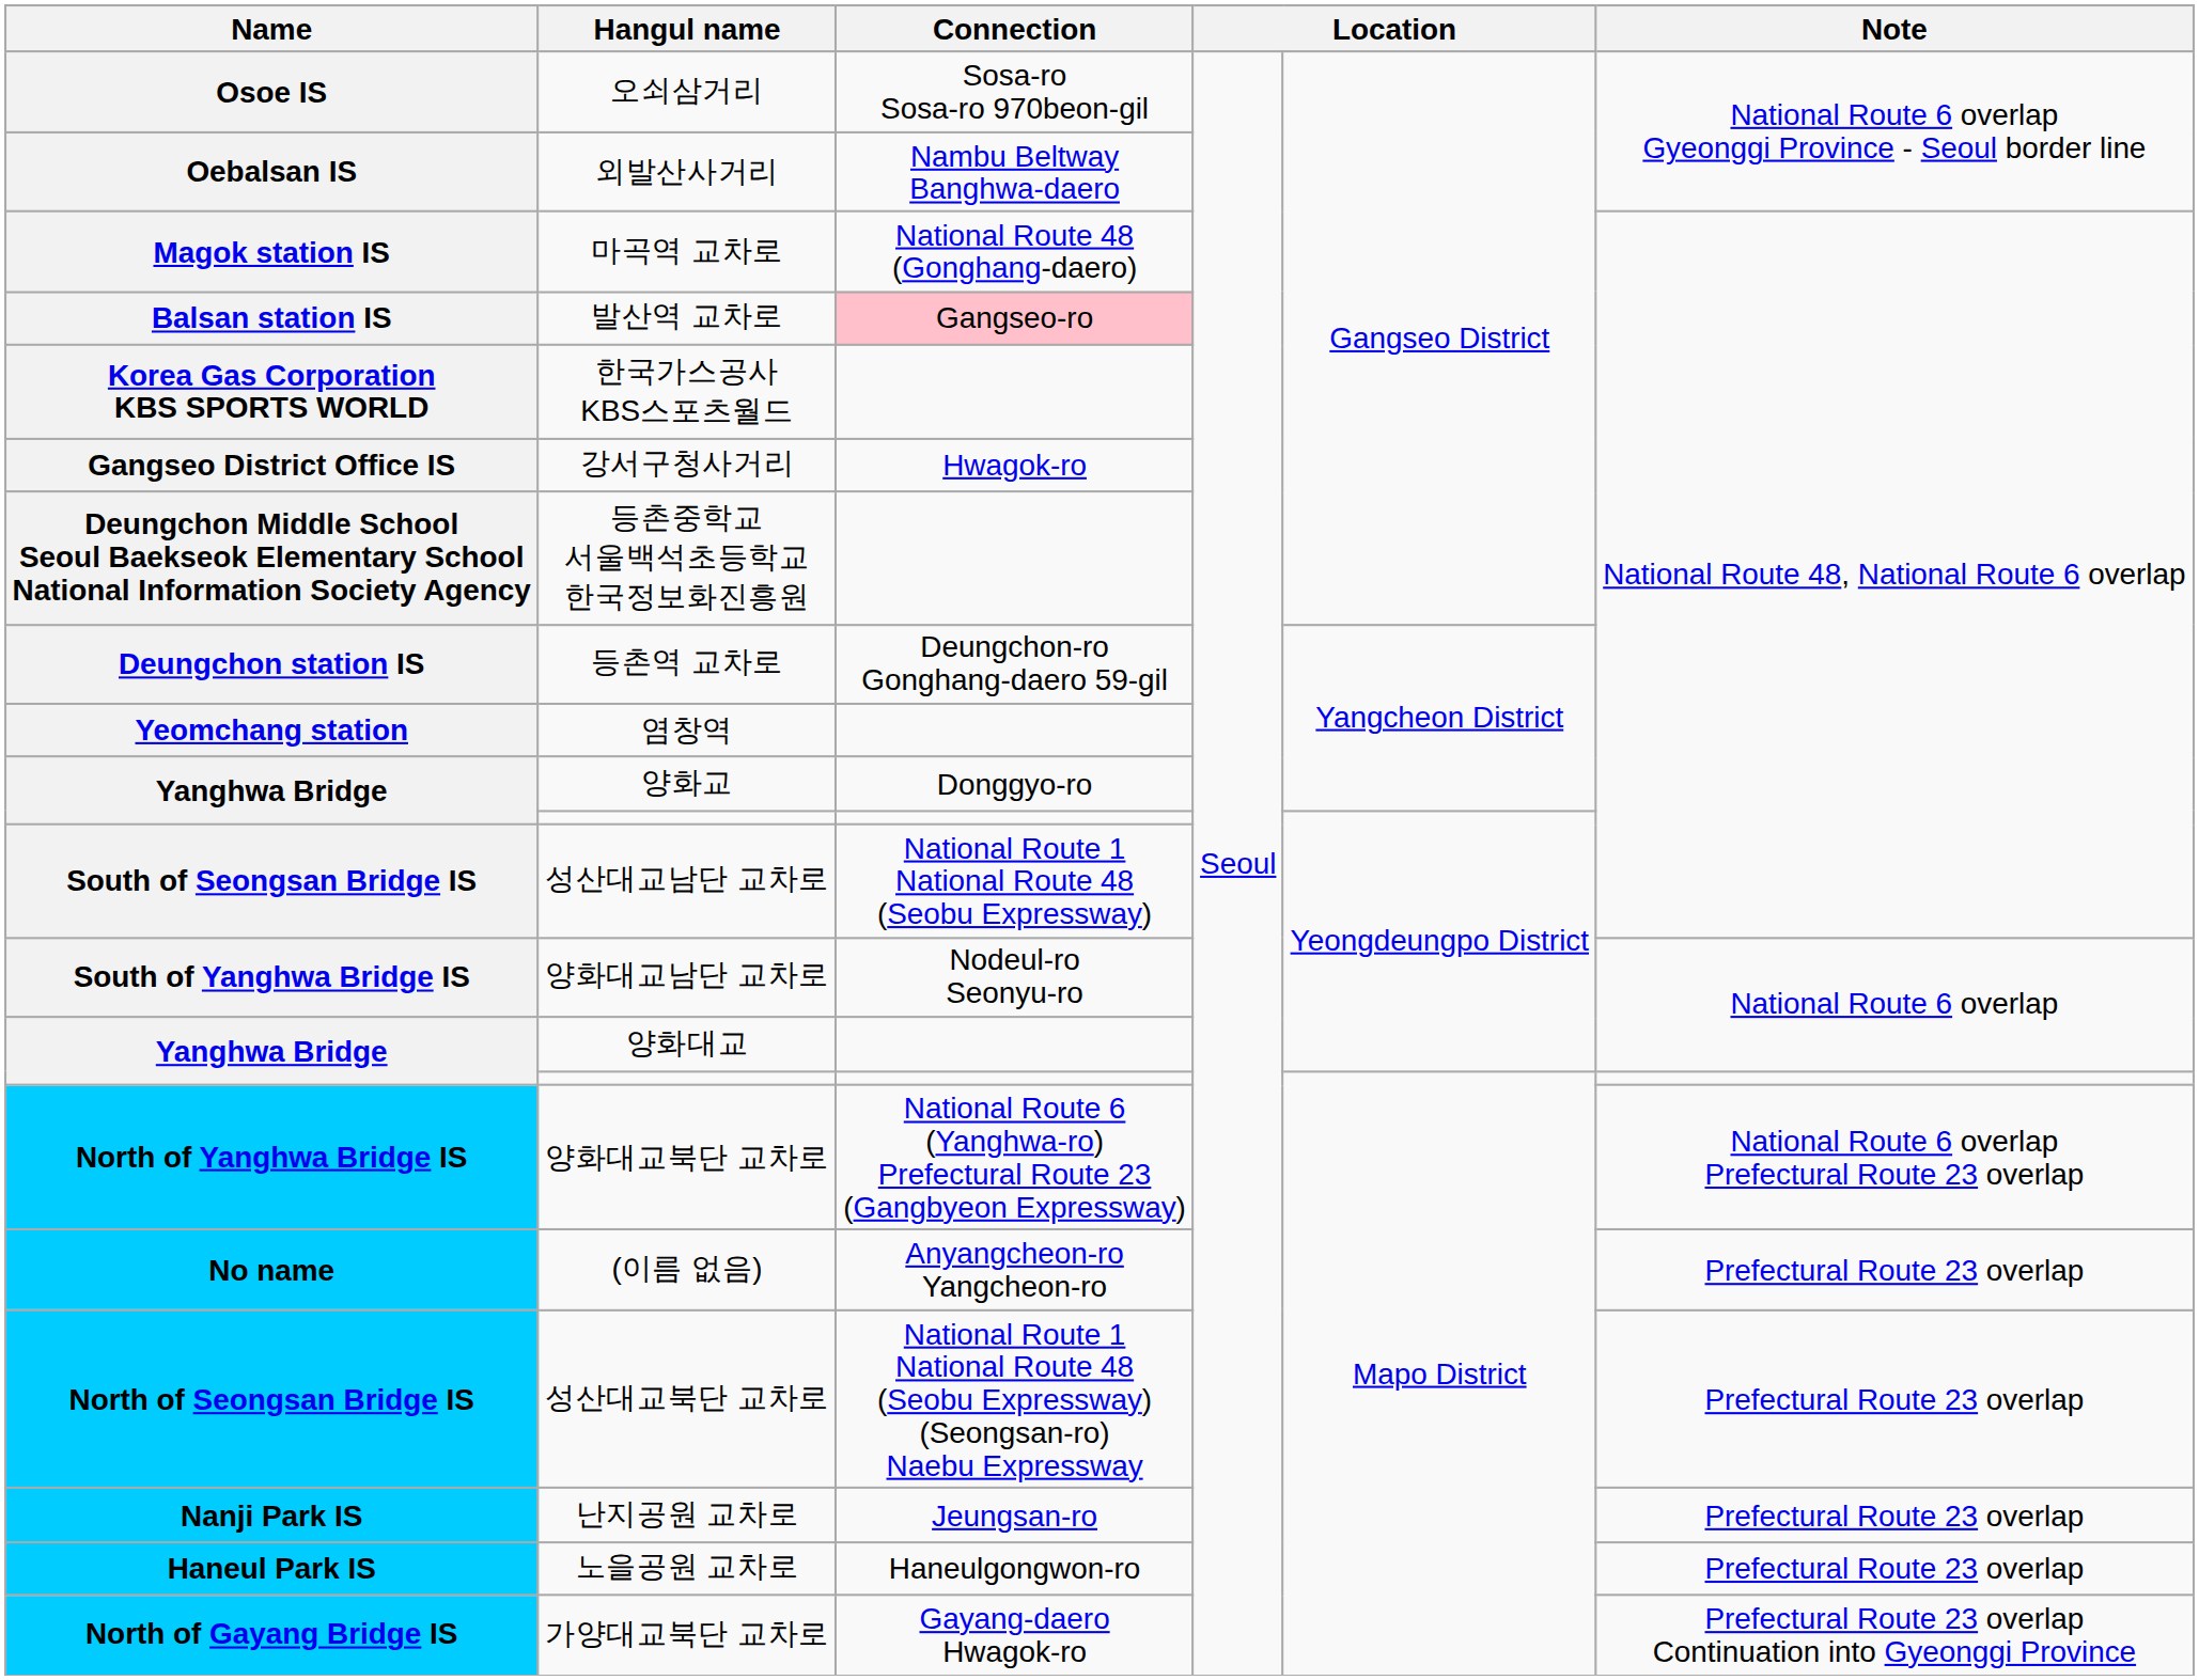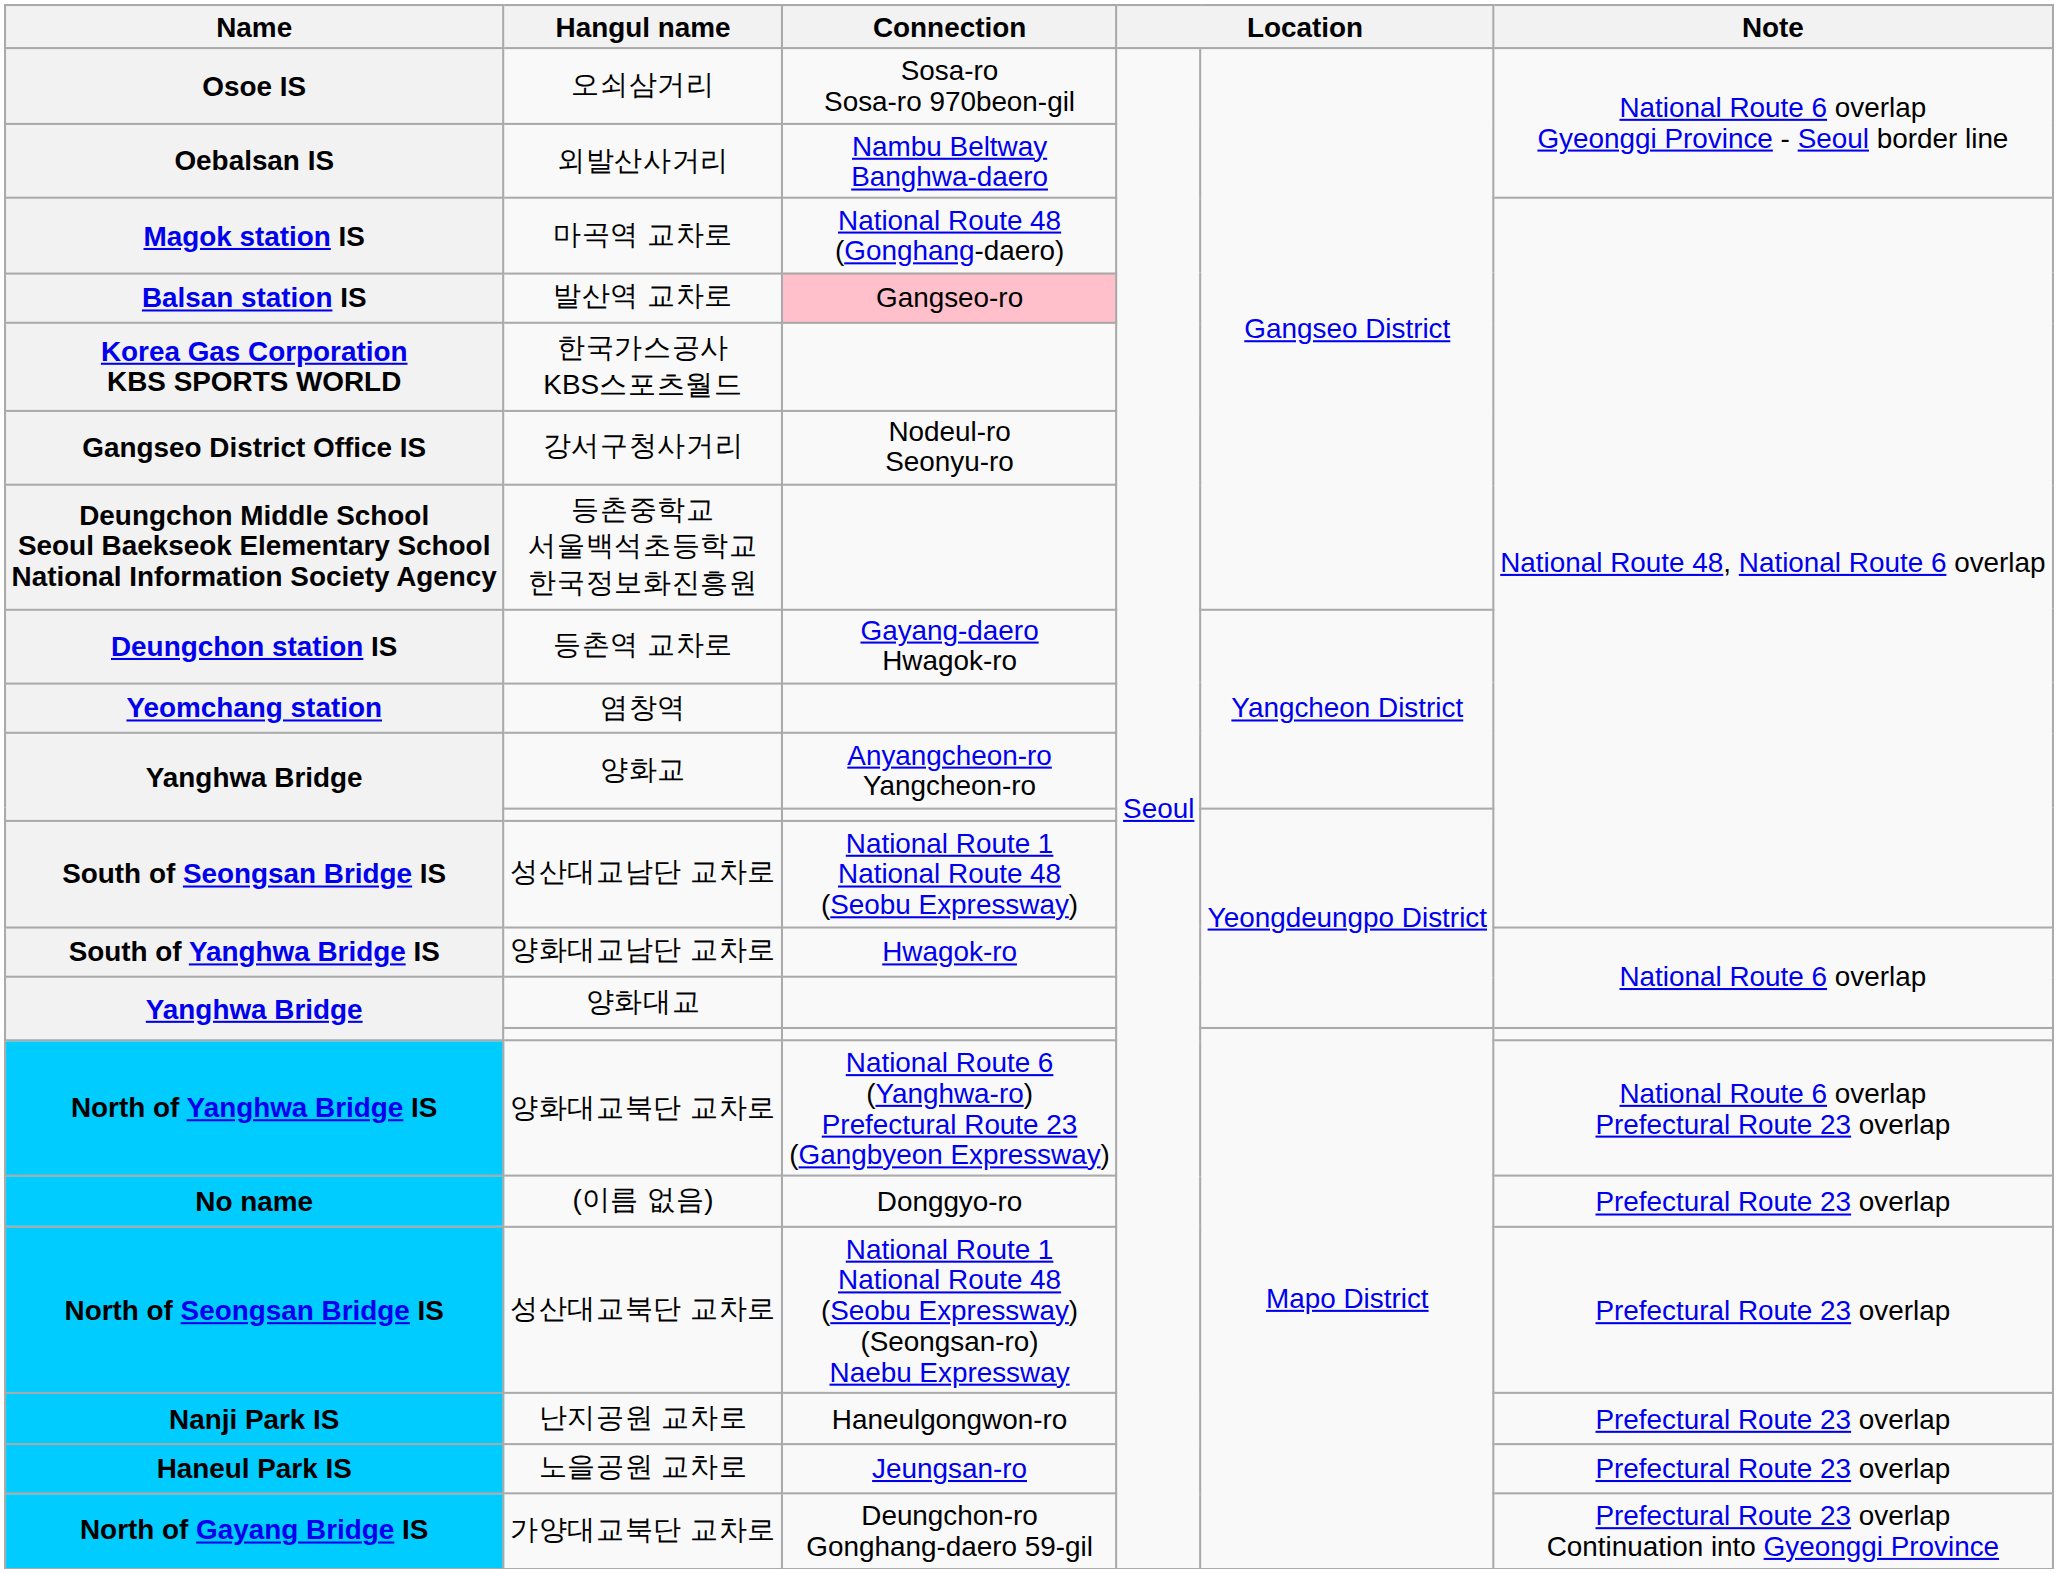강서구청사거리 | Connection: Hwagok-ro -> Nodeul-ro Seonyu-ro
등촌역 교차로 | Connection: Deungchon-ro Gonghang-daero 59-gil -> Gayang-daero Hwagok-ro
양화교 | Connection: Donggyo-ro -> Anyangcheon-ro Yangcheon-ro
양화대교남단 교차로 | Connection: Nodeul-ro Seonyu-ro -> Hwagok-ro
(이름 없음) | Connection: Anyangcheon-ro Yangcheon-ro -> Donggyo-ro
난지공원 교차로 | Connection: Jeungsan-ro -> Haneulgongwon-ro
노을공원 교차로 | Connection: Haneulgongwon-ro -> Jeungsan-ro
가양대교북단 교차로 | Connection: Gayang-daero Hwagok-ro -> Deungchon-ro Gonghang-daero 59-gil
